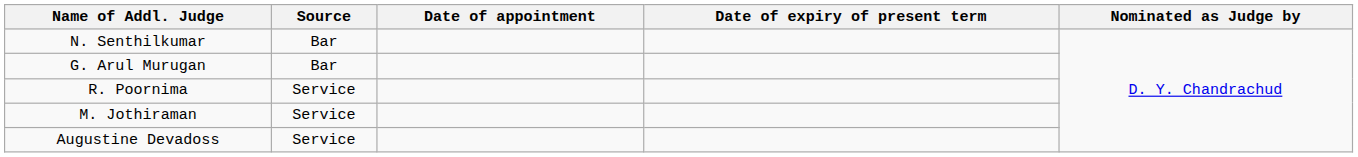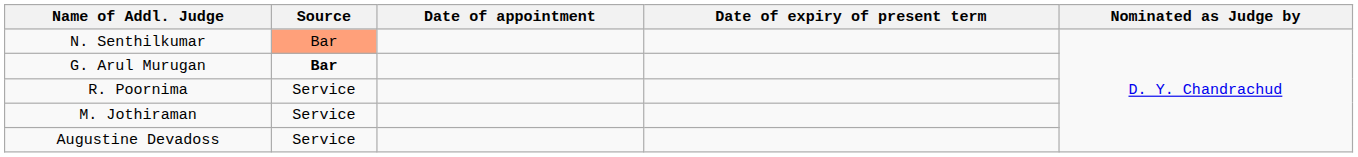N. Senthilkumar | Source: no background -> lightsalmon background
G. Arul Murugan | Source: normal -> bold
